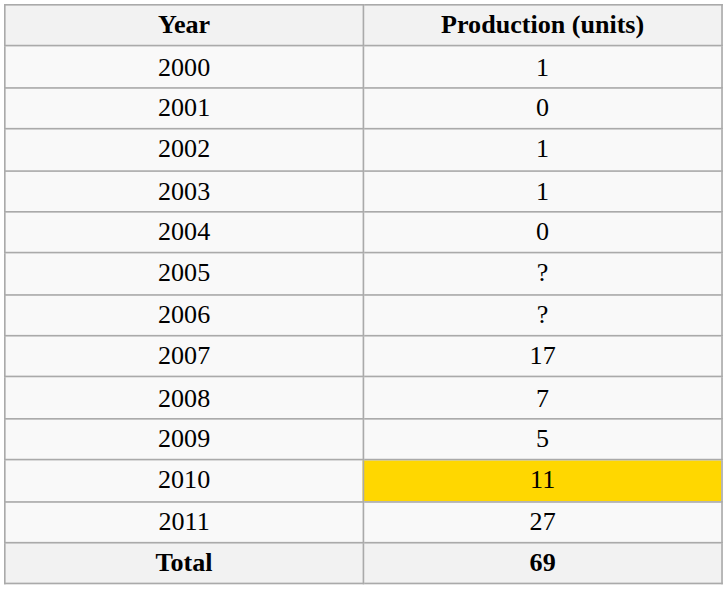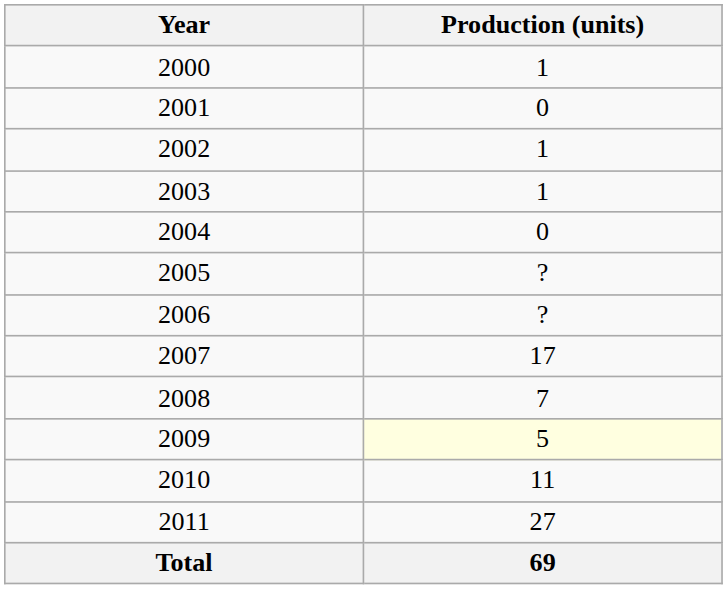2009 | Production (units): no background -> lightyellow background
2010 | Production (units): gold background -> no background
